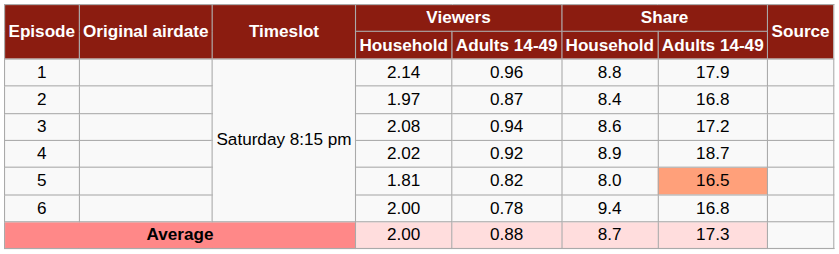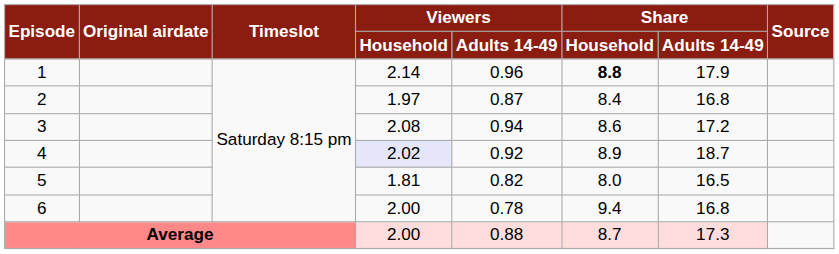1 | Share / Household: normal -> bold
4 | Viewers / Household: no background -> lavender background
5 | Share / Adults 14-49: lightsalmon background -> no background
